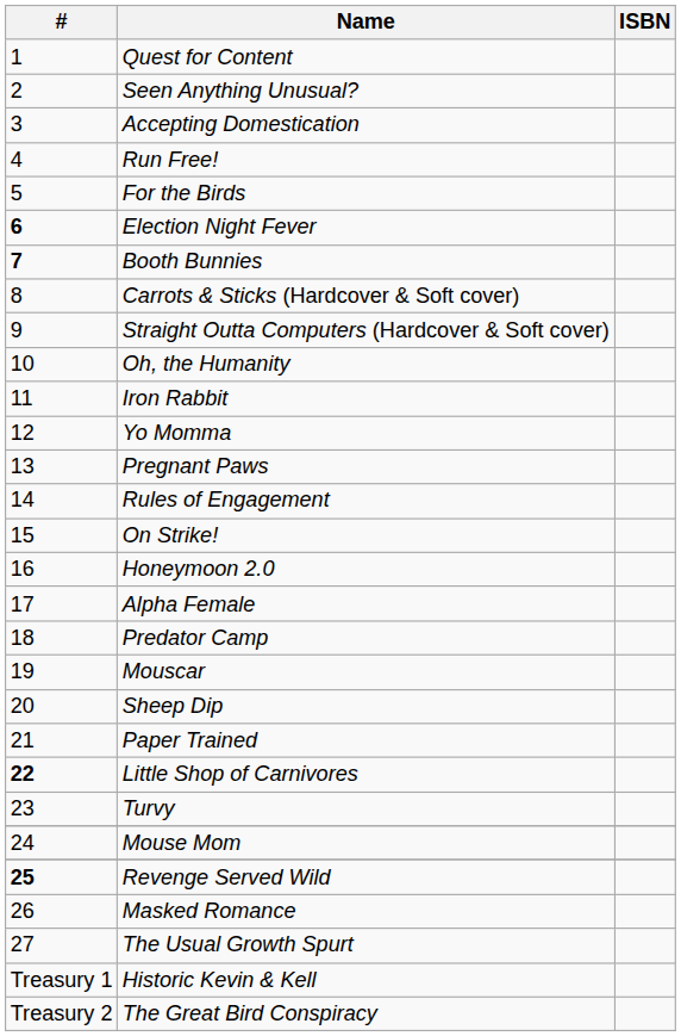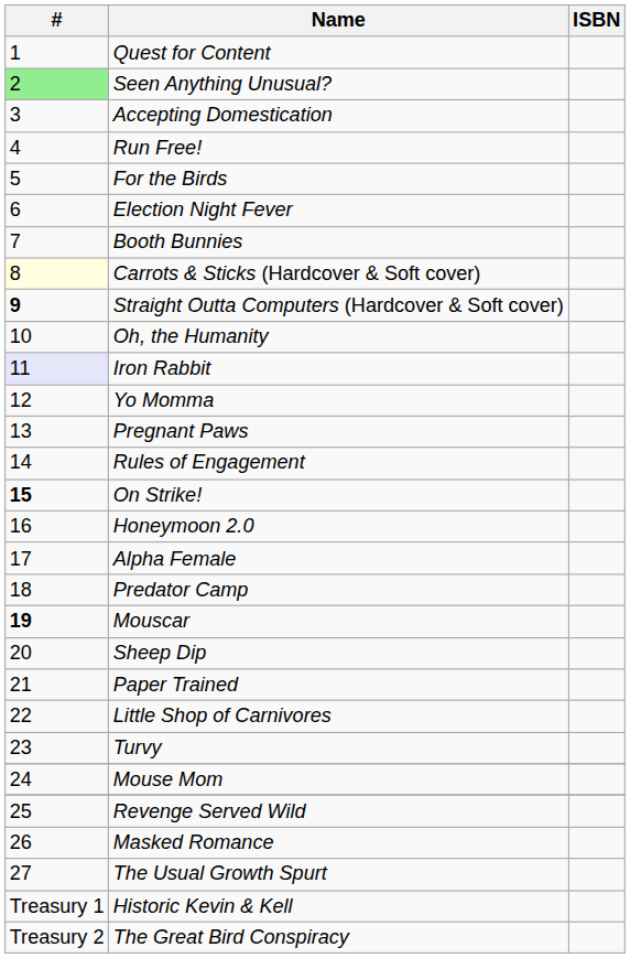Seen Anything Unusual? | #: no background -> lightgreen background
Election Night Fever | #: bold -> normal
Booth Bunnies | #: bold -> normal
Carrots & Sticks (Hardcover & Soft cover) | #: no background -> lightyellow background
Straight Outta Computers (Hardcover & Soft cover) | #: normal -> bold
Iron Rabbit | #: no background -> lavender background
On Strike! | #: normal -> bold
Mouscar | #: normal -> bold
Little Shop of Carnivores | #: bold -> normal
Revenge Served Wild | #: bold -> normal
